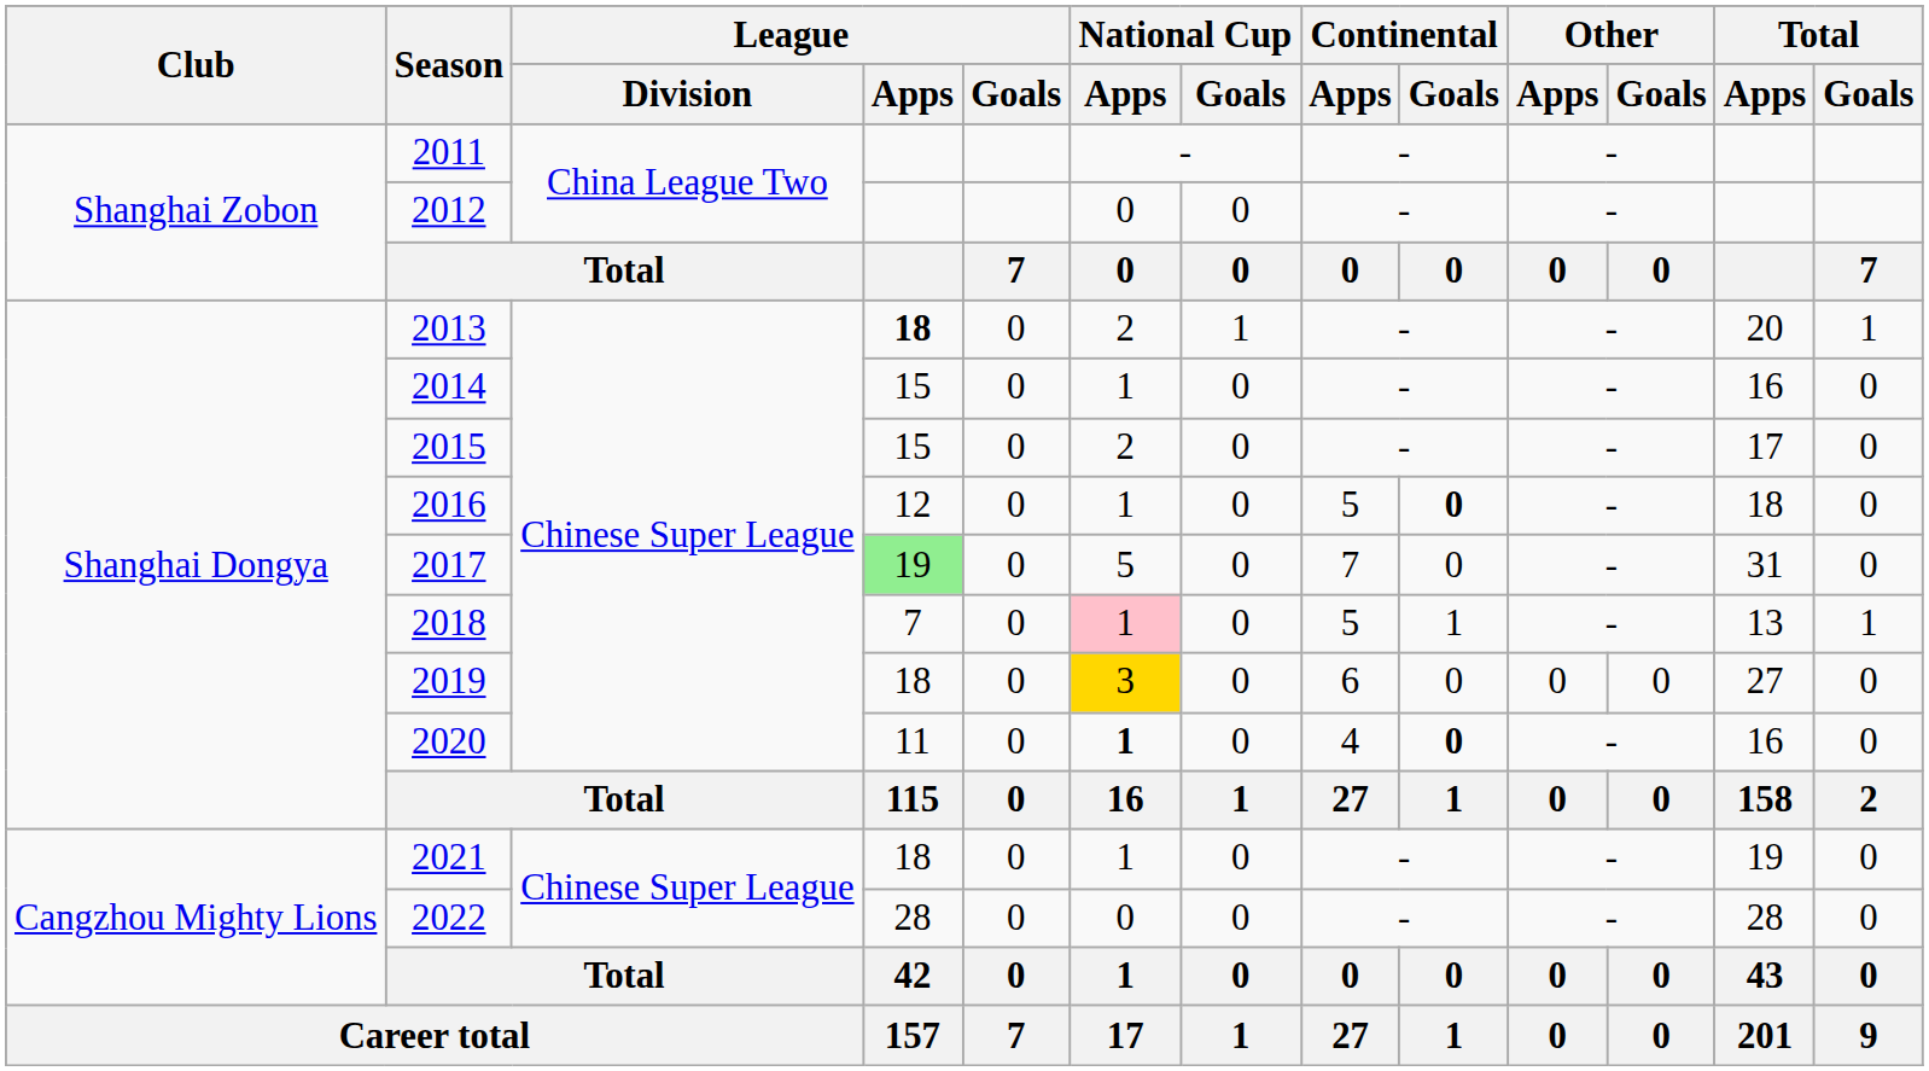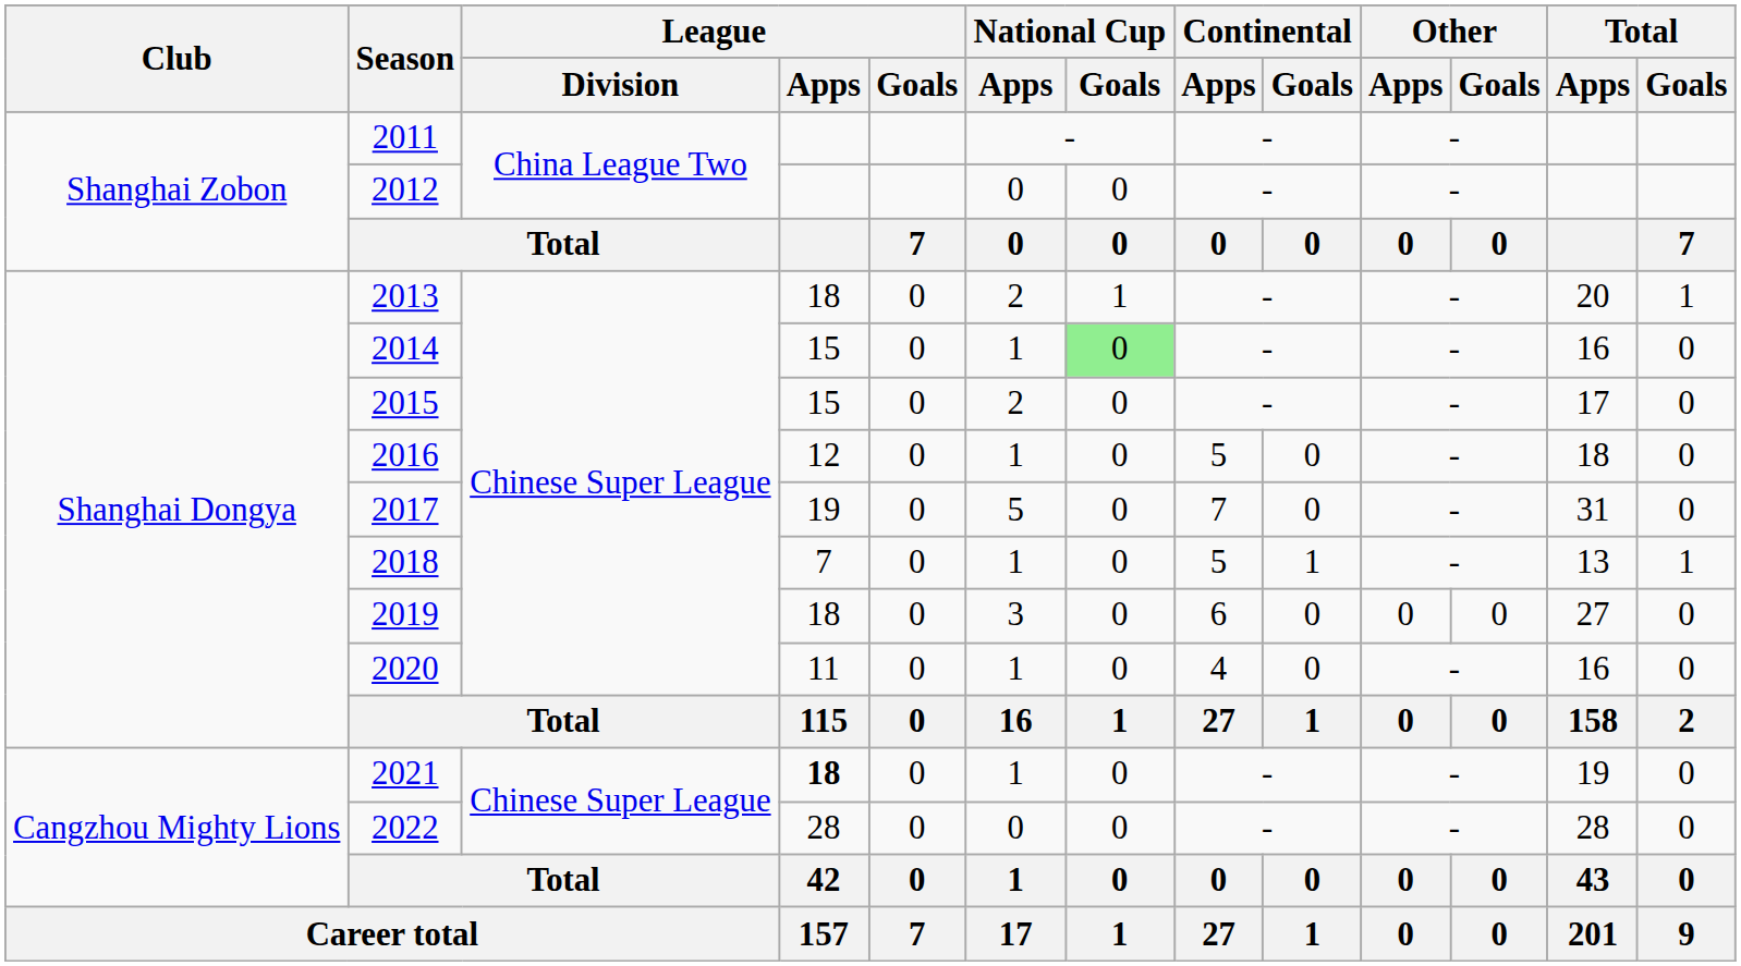2013 | League / Apps: bold -> normal
2014 | National Cup / Goals: no background -> lightgreen background
2016 | Continental / Goals: bold -> normal
2017 | League / Apps: lightgreen background -> no background
2018 | National Cup / Apps: pink background -> no background
2019 | National Cup / Apps: gold background -> no background
2020 | National Cup / Apps: bold -> normal
2020 | Continental / Goals: bold -> normal
2021 | League / Apps: normal -> bold
